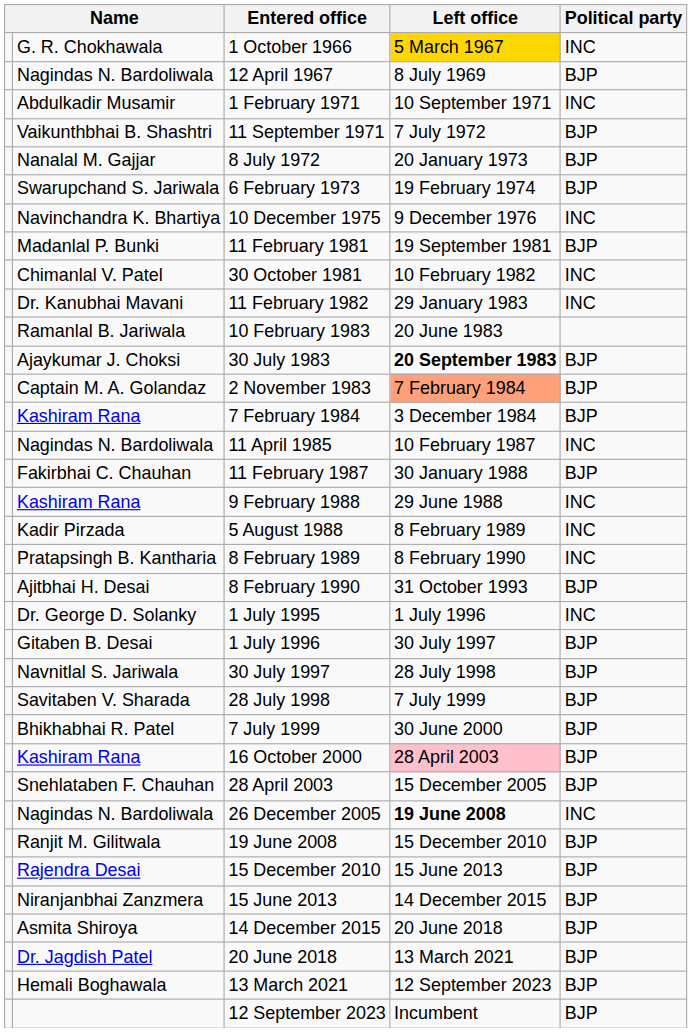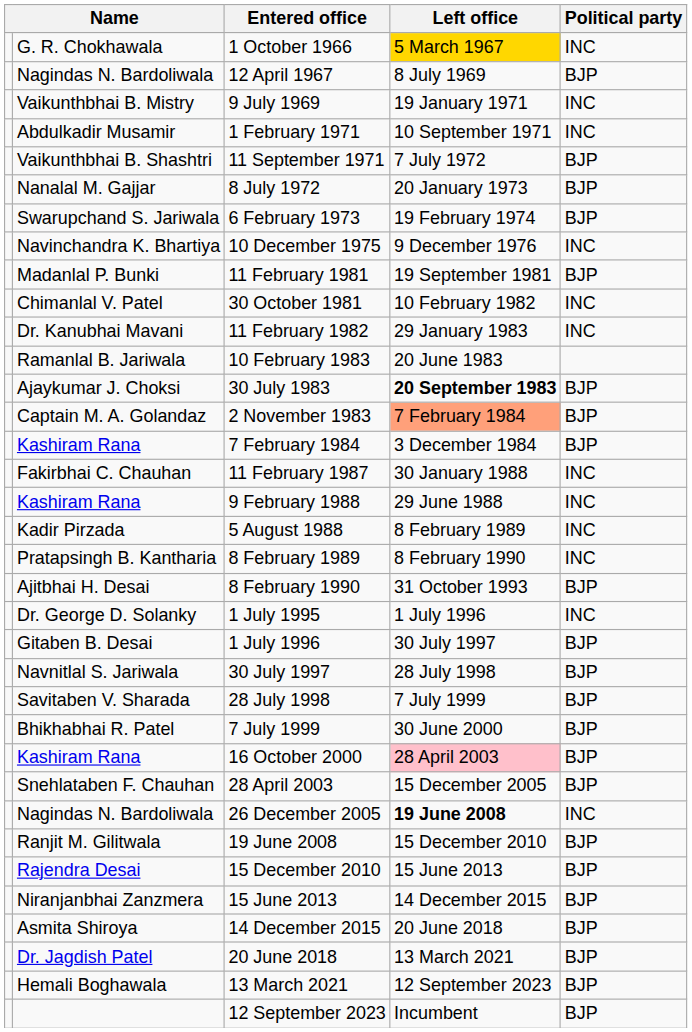+ row: Vaikunthbhai B. Mistry | 9 July 1969 | 19 January 1971 | INC
- row: Nagindas N. Bardoliwala | 11 April 1985 | 10 February 1987 | INC
11 February 1987 | Political party: BJP -> INC
